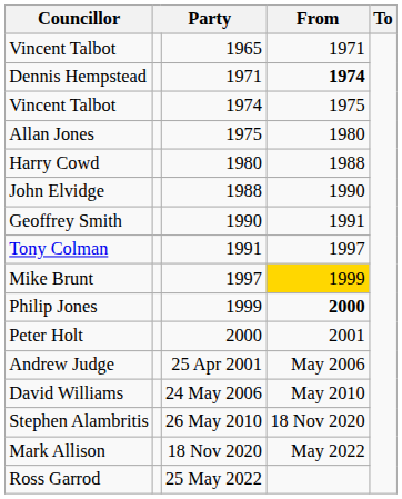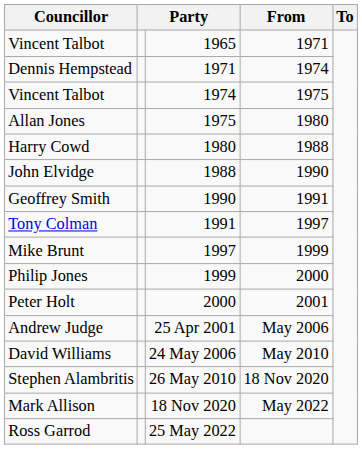Dennis Hempstead | From: bold -> normal
Mike Brunt | From: gold background -> no background
Philip Jones | From: bold -> normal
